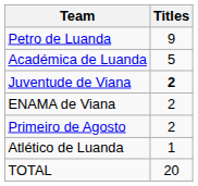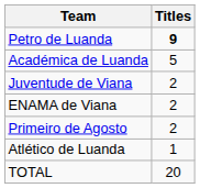Petro de Luanda | Titles: normal -> bold
Juventude de Viana | Titles: bold -> normal
